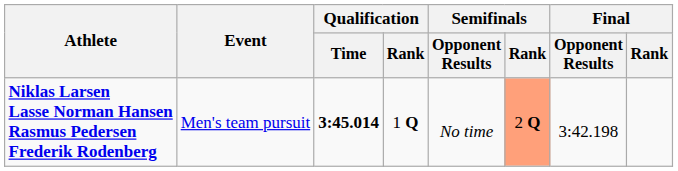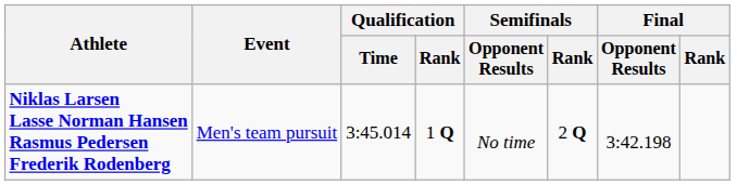row 3 | Qualification / Time: bold -> normal
row 3 | Semifinals / Rank: lightsalmon background -> no background
